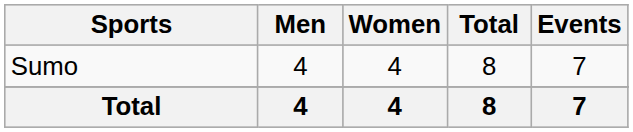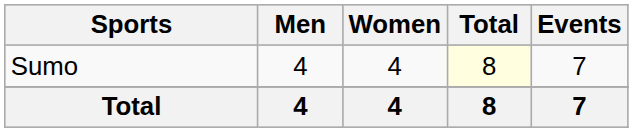Sumo | Total: no background -> lightyellow background
